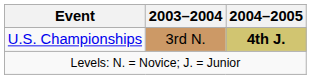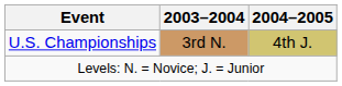U.S. Championships | 2004–2005: bold -> normal
